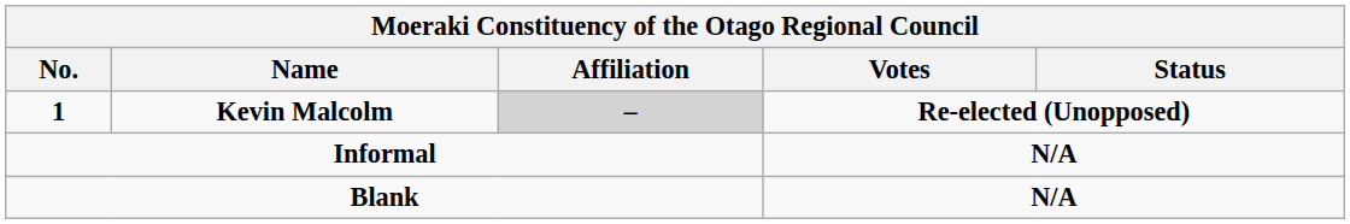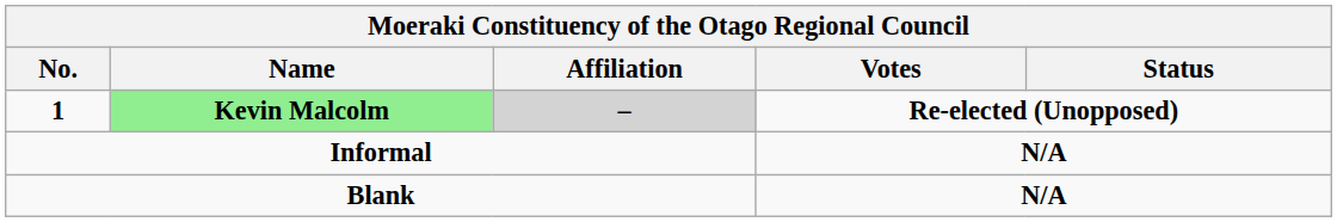1 | Name: no background -> lightgreen background
